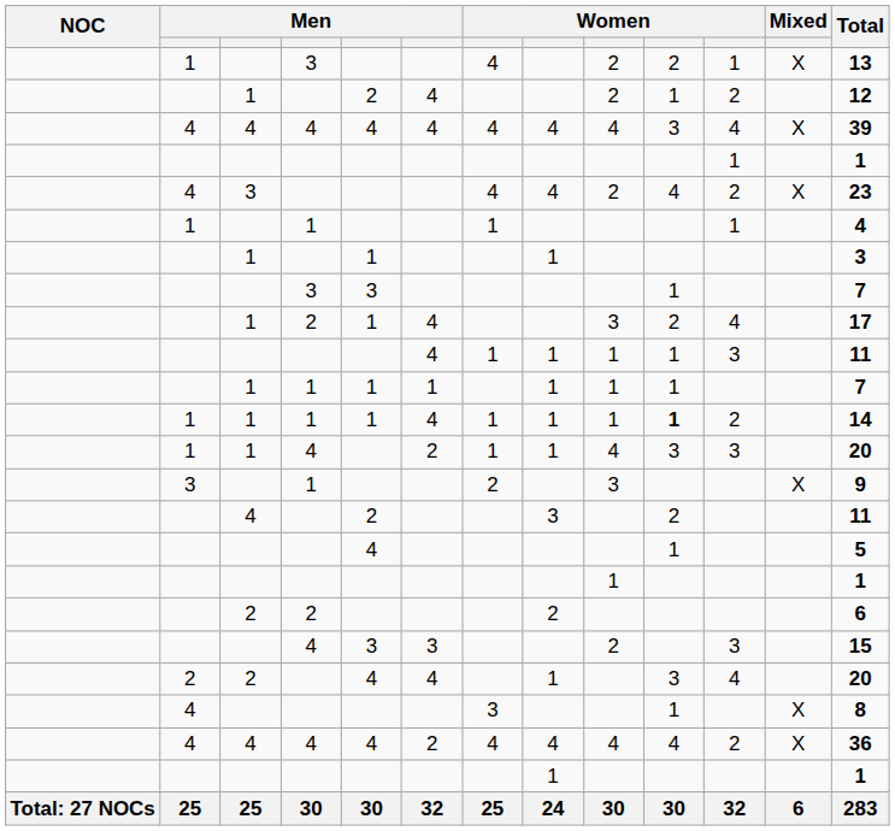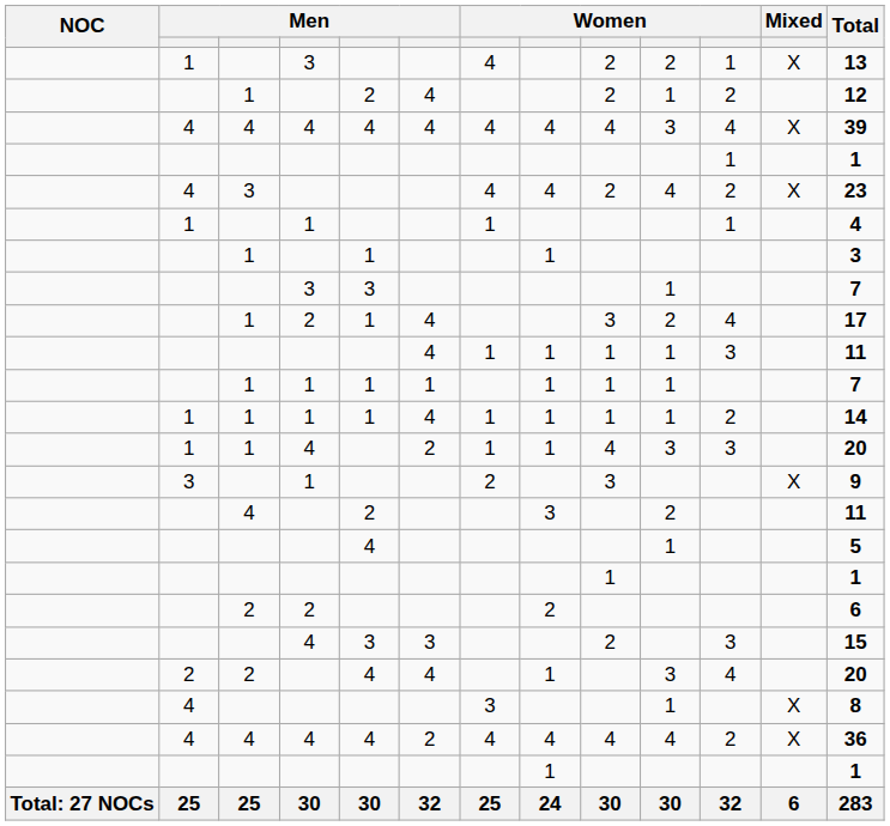row 14 | column 10: bold -> normal
